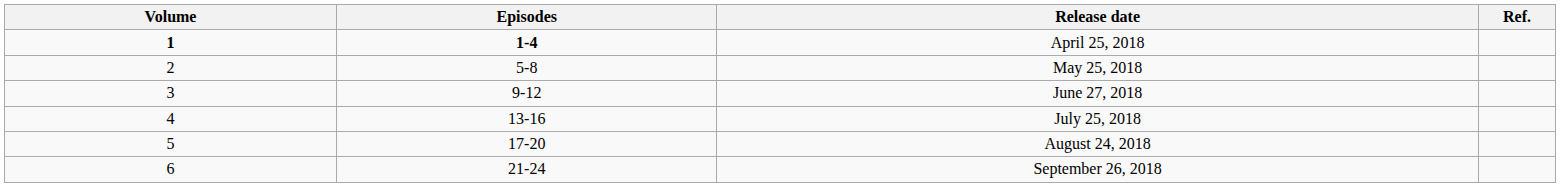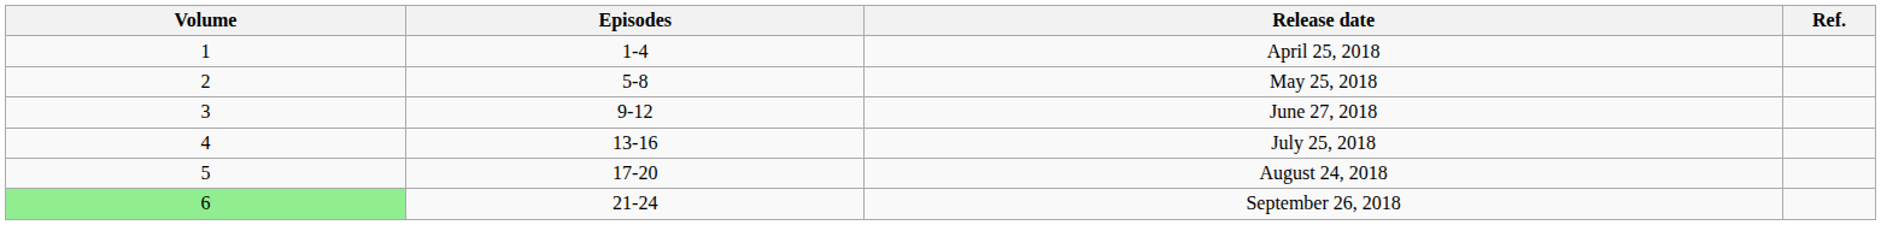April 25, 2018 | Volume: bold -> normal
April 25, 2018 | Episodes: bold -> normal
September 26, 2018 | Volume: no background -> lightgreen background
